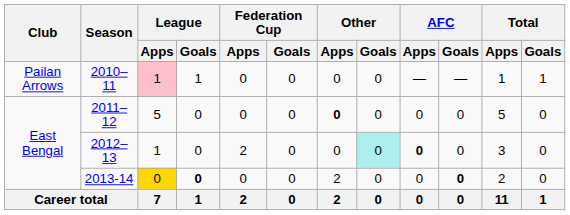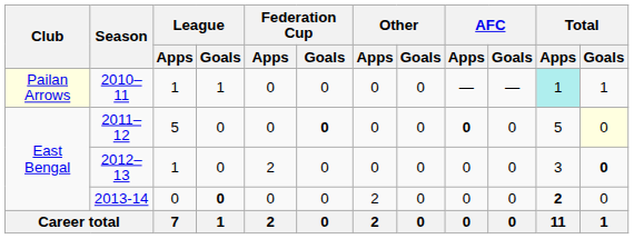2010–11 | Club: no background -> lightyellow background
2010–11 | League / Apps: pink background -> no background
2010–11 | Total / Apps: no background -> paleturquoise background
2011–12 | Federation Cup / Goals: normal -> bold
2011–12 | Other / Apps: bold -> normal
2011–12 | AFC / Apps: normal -> bold
2011–12 | Total / Goals: no background -> lightyellow background
2012–13 | Other / Goals: paleturquoise background -> no background
2012–13 | AFC / Apps: bold -> normal
2012–13 | Total / Goals: normal -> bold
2013-14 | League / Apps: gold background -> no background
2013-14 | AFC / Goals: bold -> normal
2013-14 | Total / Apps: normal -> bold
